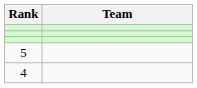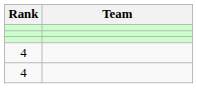row 5 | Rank: 5 -> 4
